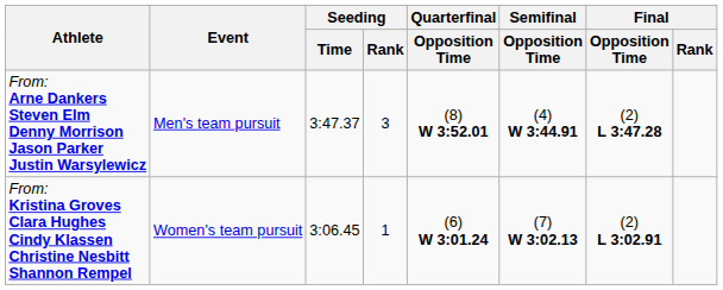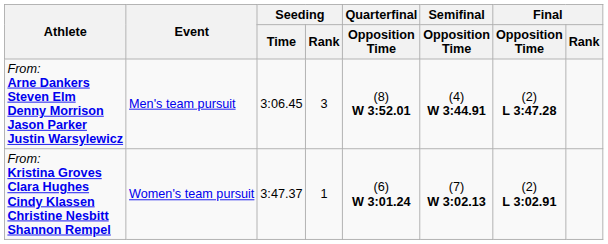row 3 | Seeding / Time: 3:47.37 -> 3:06.45
row 4 | Seeding / Time: 3:06.45 -> 3:47.37
